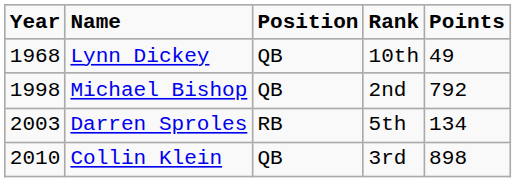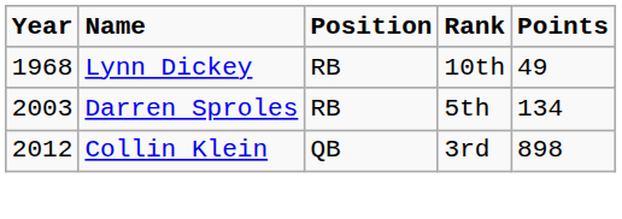Lynn Dickey | Position: QB -> RB
- row: 1998 | Michael Bishop | QB | 2nd | 792
Collin Klein | Year: 2010 -> 2012
